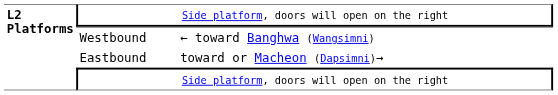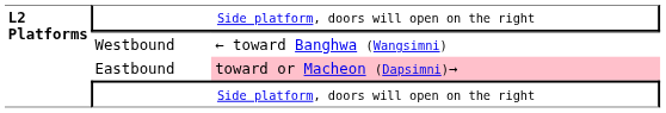Eastbound | column 3: no background -> pink background
